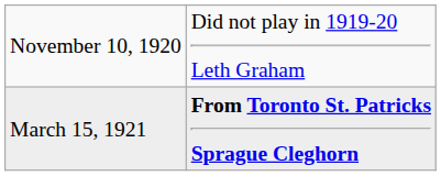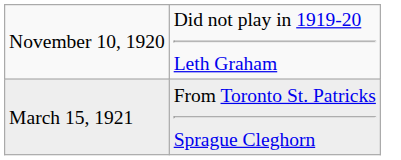March 15, 1921 | column 2: bold -> normal
